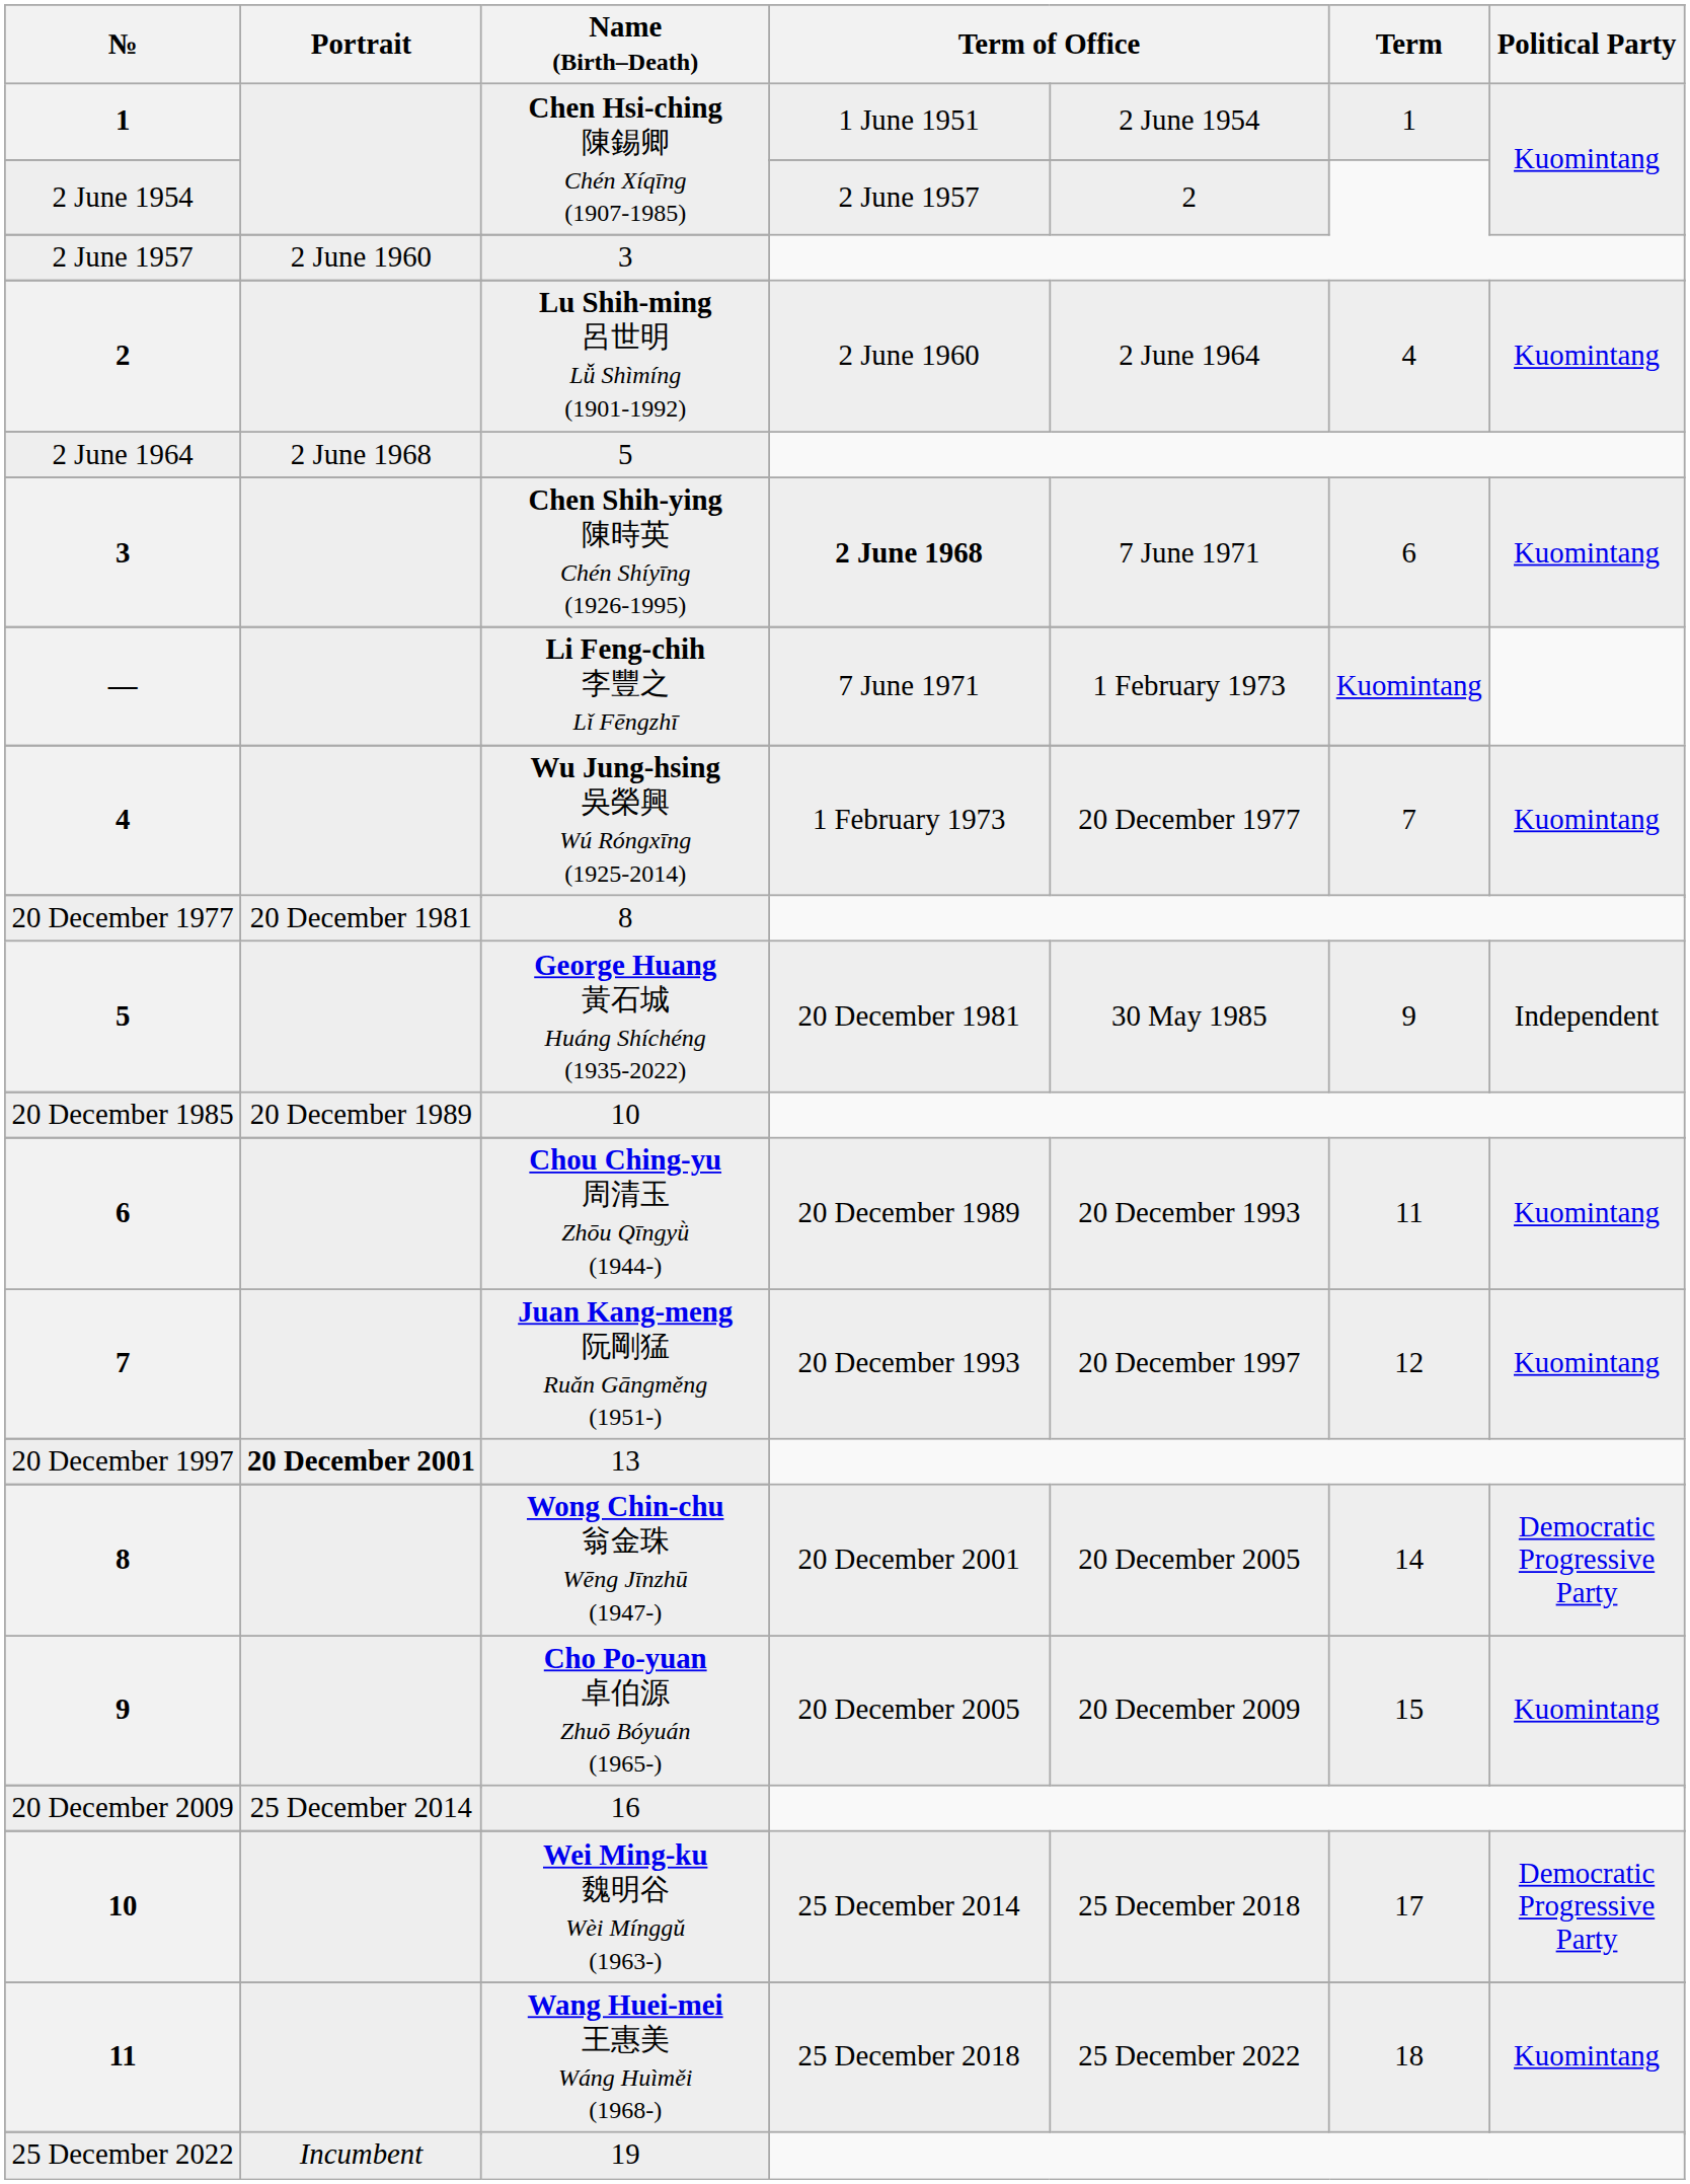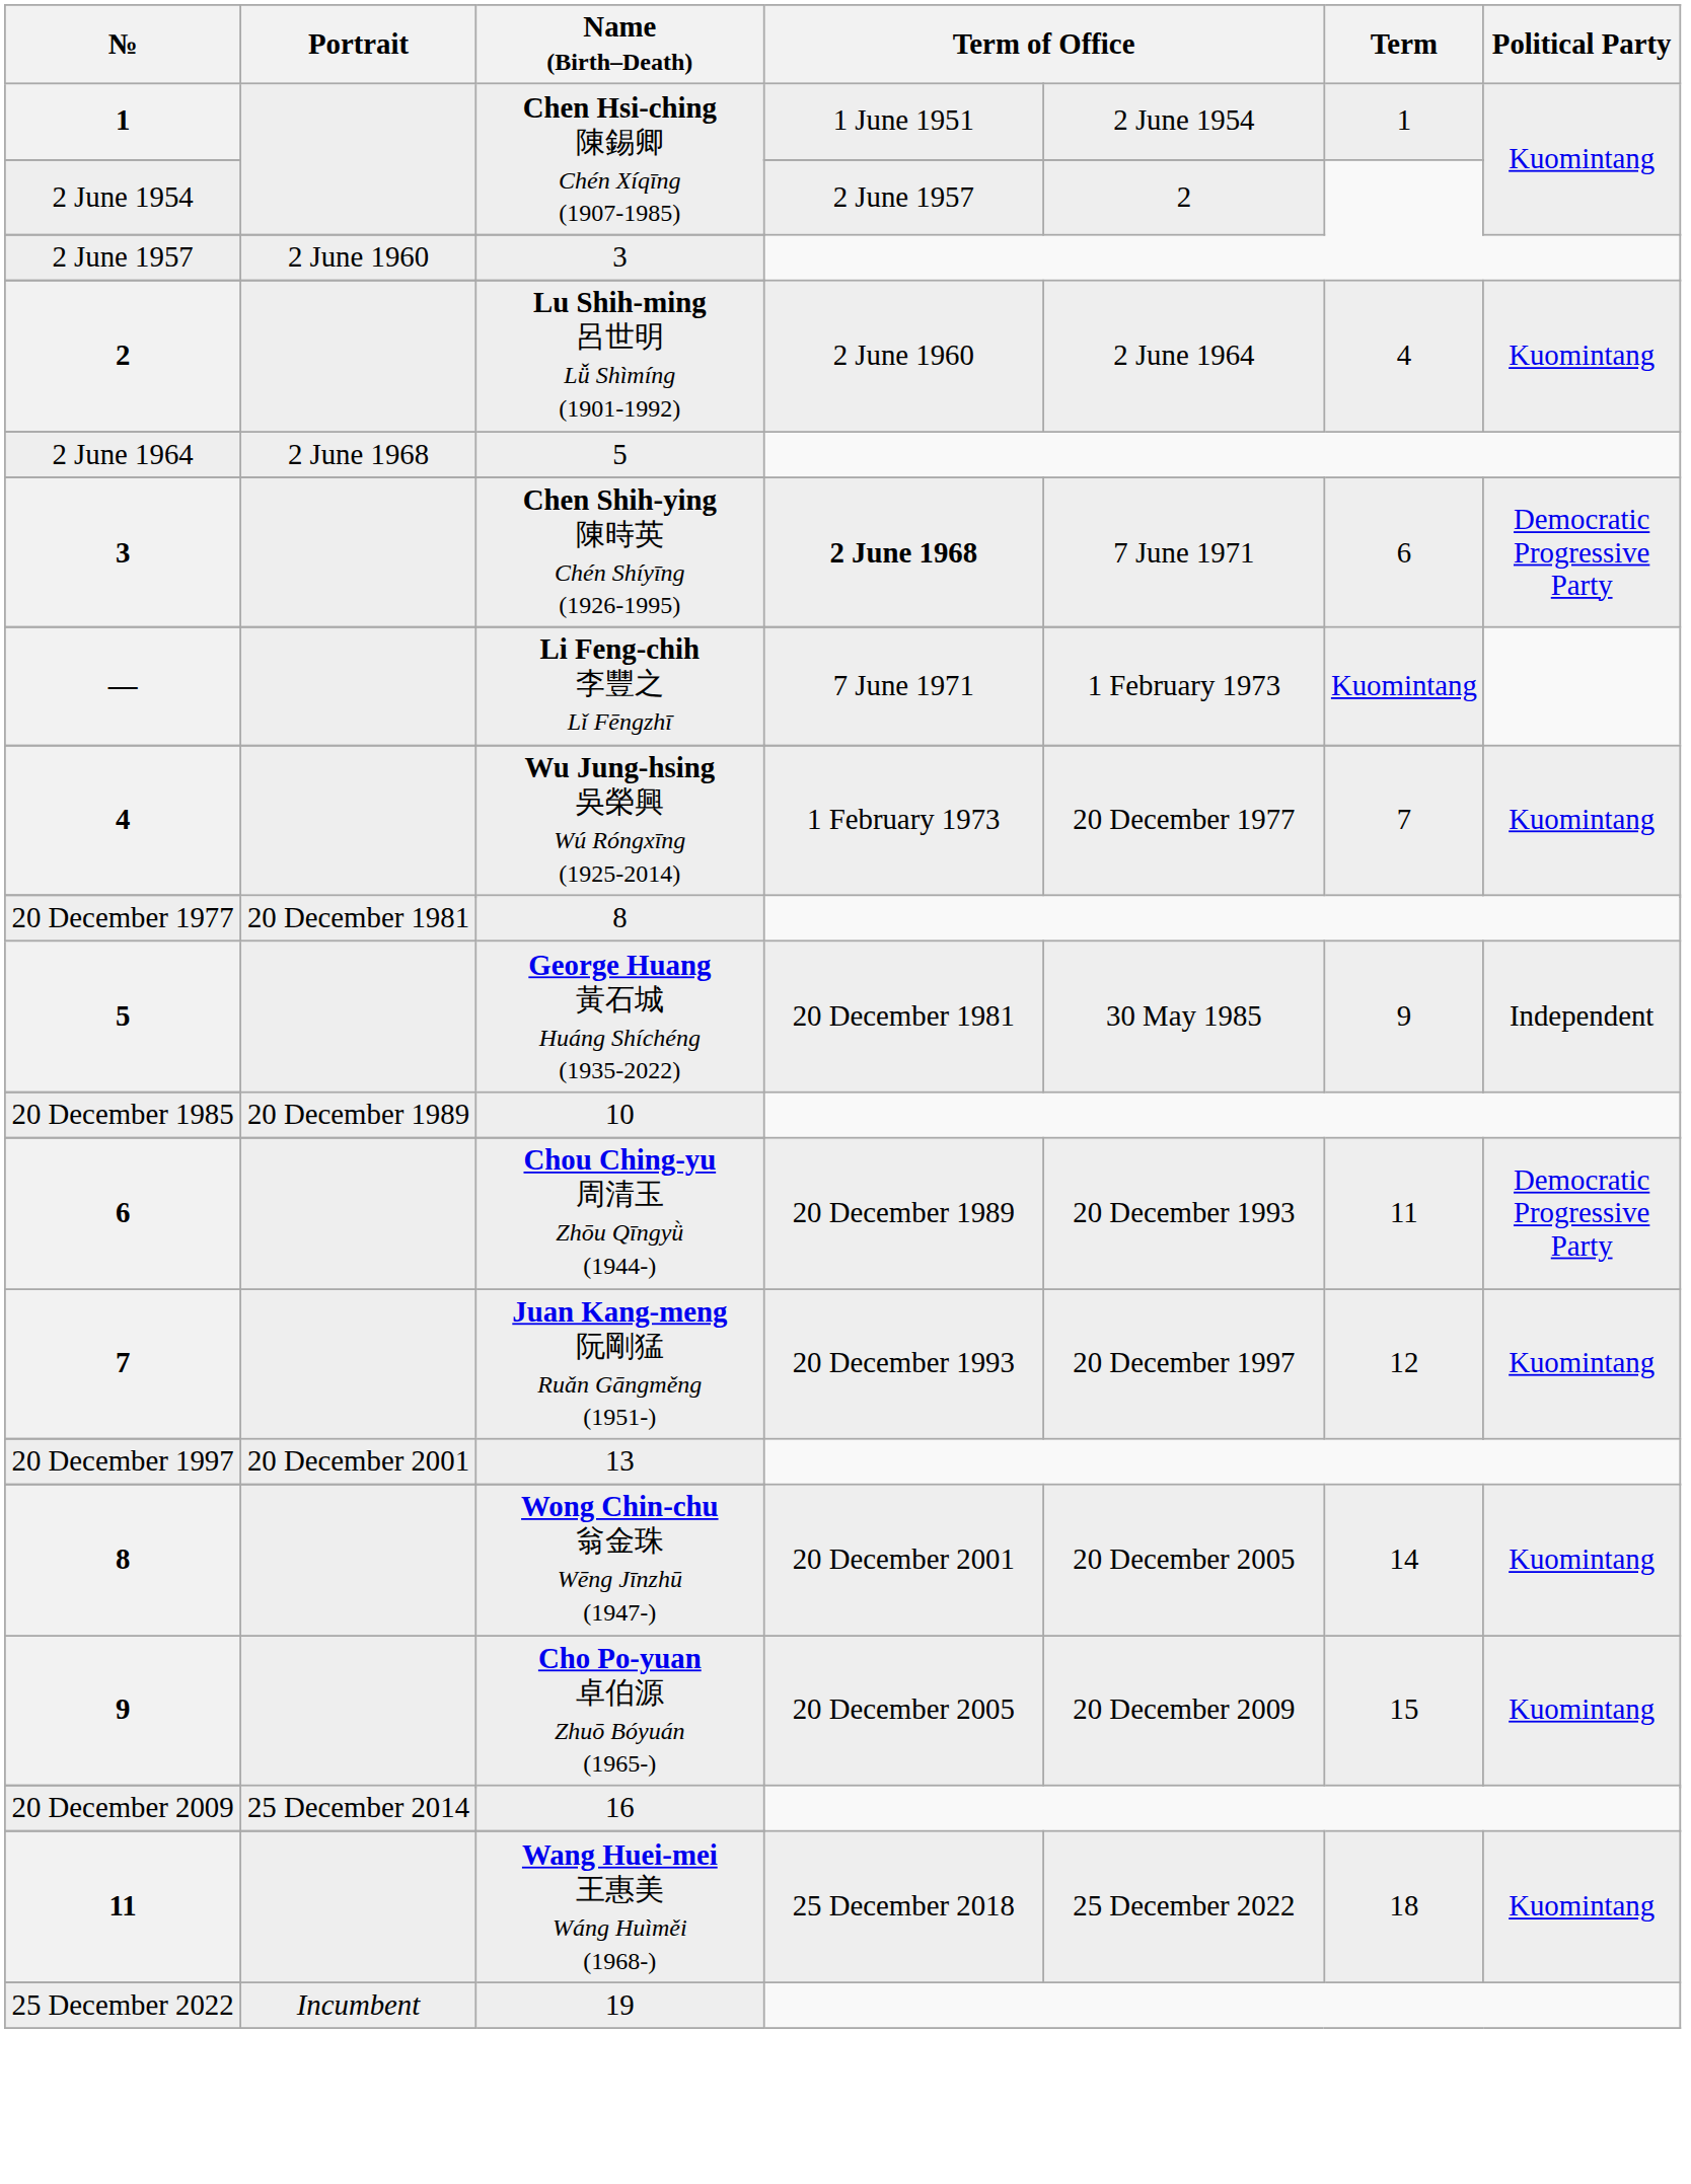Chen Shih-ying 陳時英 Chén Shíyīng (1926-1995) | Political Party: Kuomintang -> Democratic Progressive Party
Chou Ching-yu 周清玉 Zhōu Qīngyǜ (1944-) | Political Party: Kuomintang -> Democratic Progressive Party
13 | Portrait: bold -> normal
Wong Chin-chu 翁金珠 Wēng Jīnzhū (1947-) | Political Party: Democratic Progressive Party -> Kuomintang
- row: 10 | Wei Ming-ku 魏明谷 Wèi Mínggǔ (1963-) | 25 December 2014 | 25 December 2018 | 17 | Democratic Progressive Party
